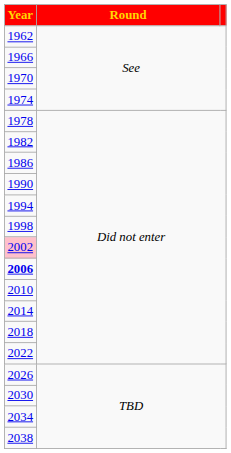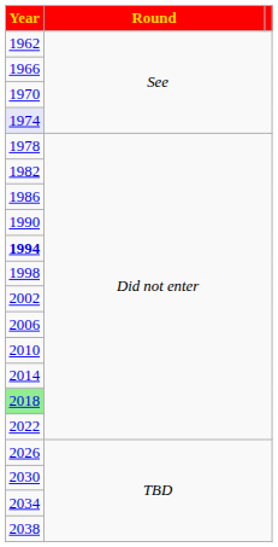1974 | Year: no background -> lavender background
1994 | Year: normal -> bold
2002 | Year: pink background -> no background
2006 | Year: bold -> normal
2018 | Year: no background -> lightgreen background
